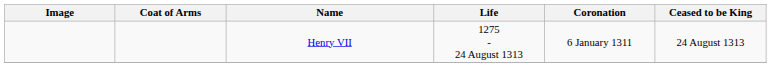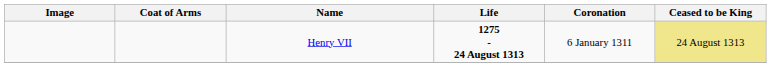Henry VII | Life: normal -> bold
Henry VII | Ceased to be King: no background -> khaki background
